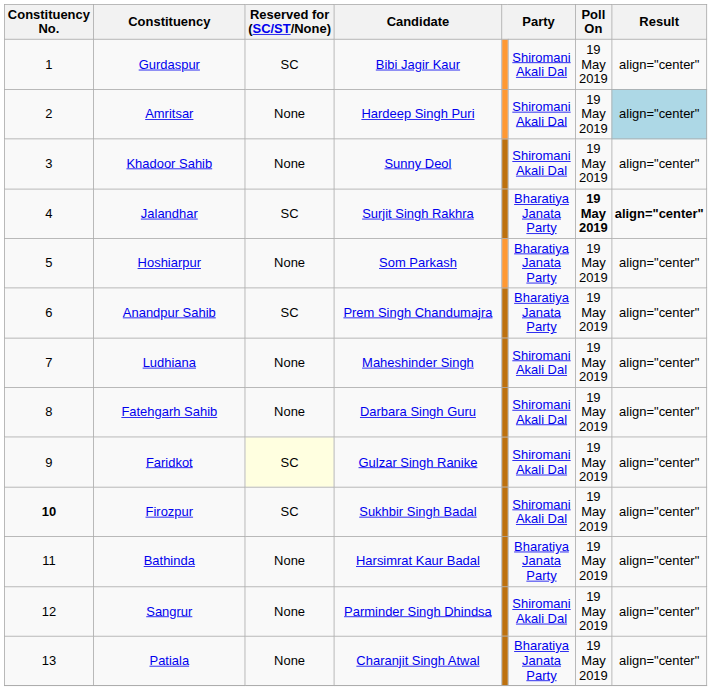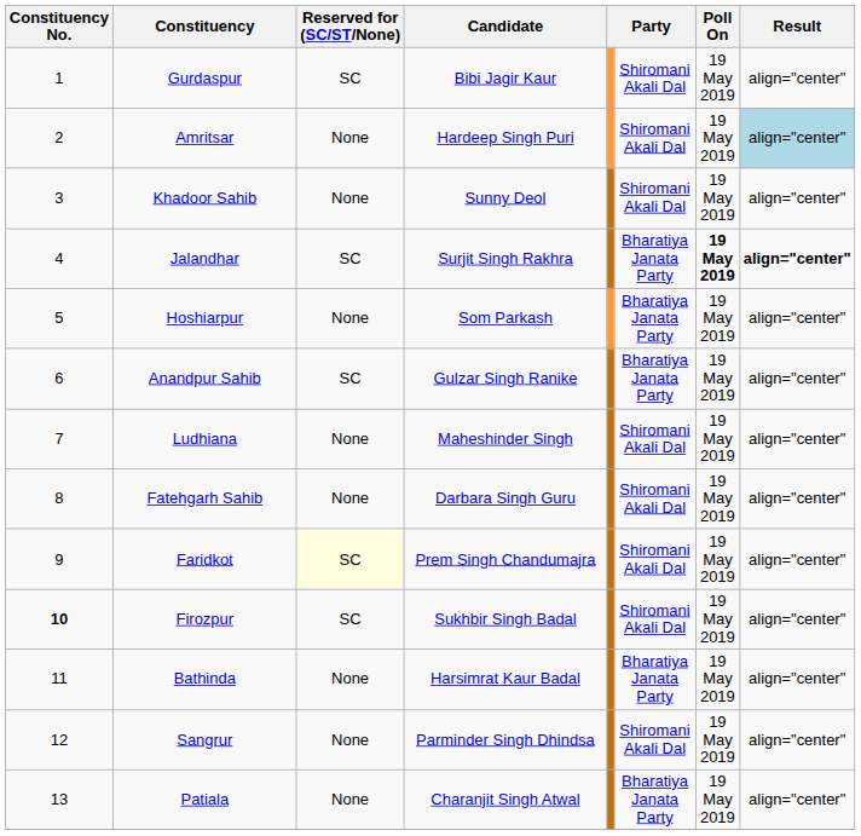Anandpur Sahib | Candidate: Prem Singh Chandumajra -> Gulzar Singh Ranike
Faridkot | Candidate: Gulzar Singh Ranike -> Prem Singh Chandumajra
